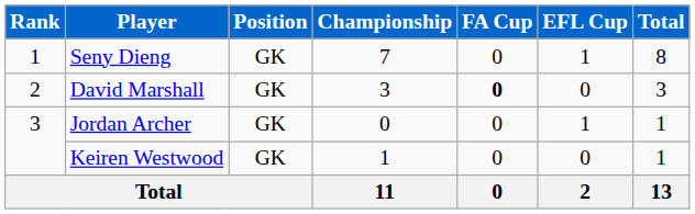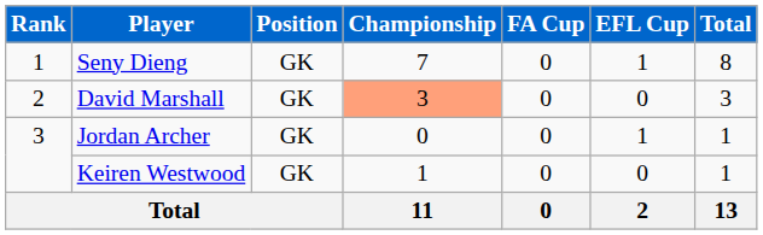David Marshall | Championship: no background -> lightsalmon background
David Marshall | FA Cup: bold -> normal
